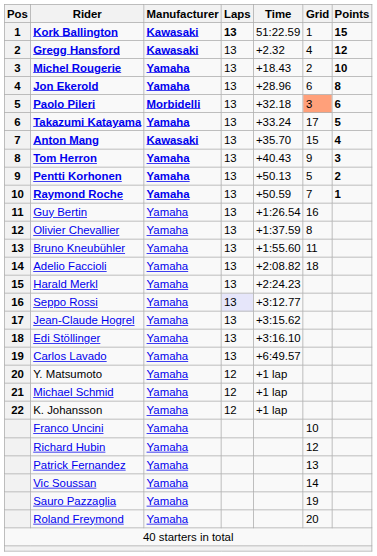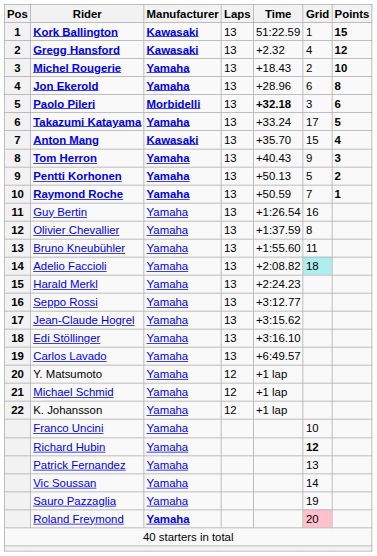Kork Ballington | Laps: bold -> normal
Paolo Pileri | Time: normal -> bold
Paolo Pileri | Grid: lightsalmon background -> no background
Adelio Faccioli | Grid: no background -> paleturquoise background
Seppo Rossi | Laps: lavender background -> no background
Richard Hubin | Grid: normal -> bold
Roland Freymond | Manufacturer: normal -> bold
Roland Freymond | Grid: no background -> pink background
